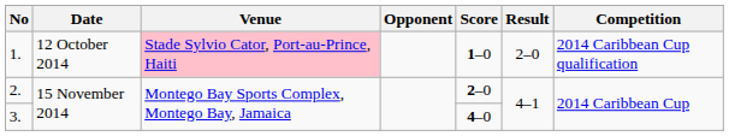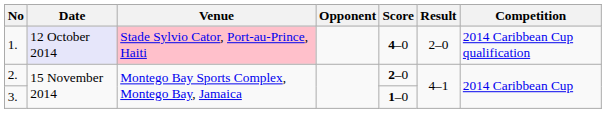1. | Date: no background -> lavender background
1. | Score: 1–0 -> 4–0
3. | Score: 4–0 -> 1–0
